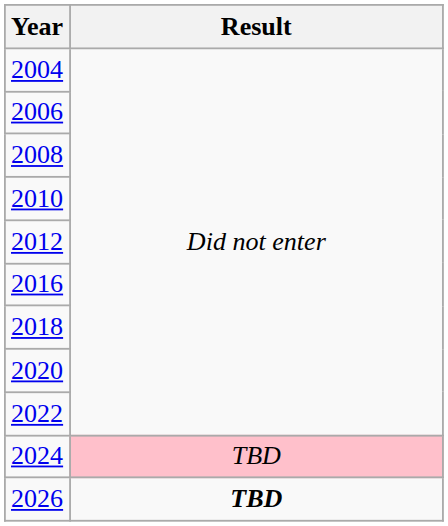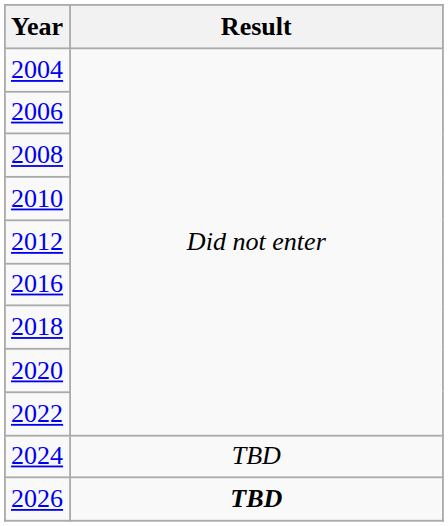2024 | Result: pink background -> no background
